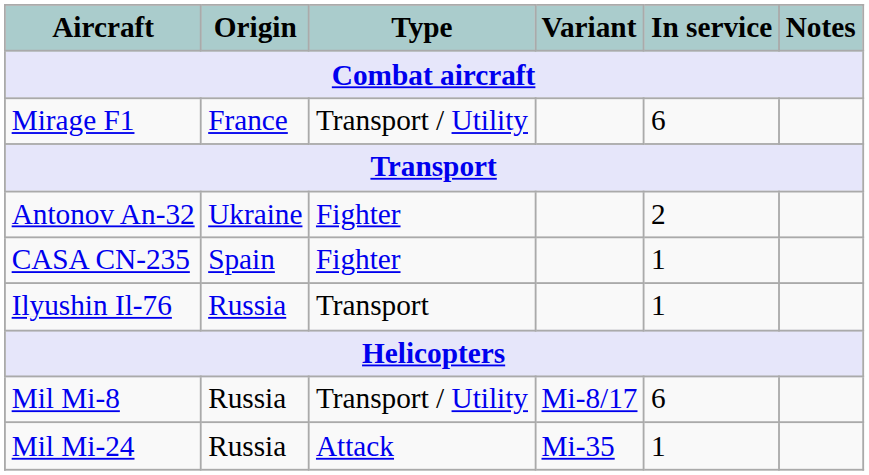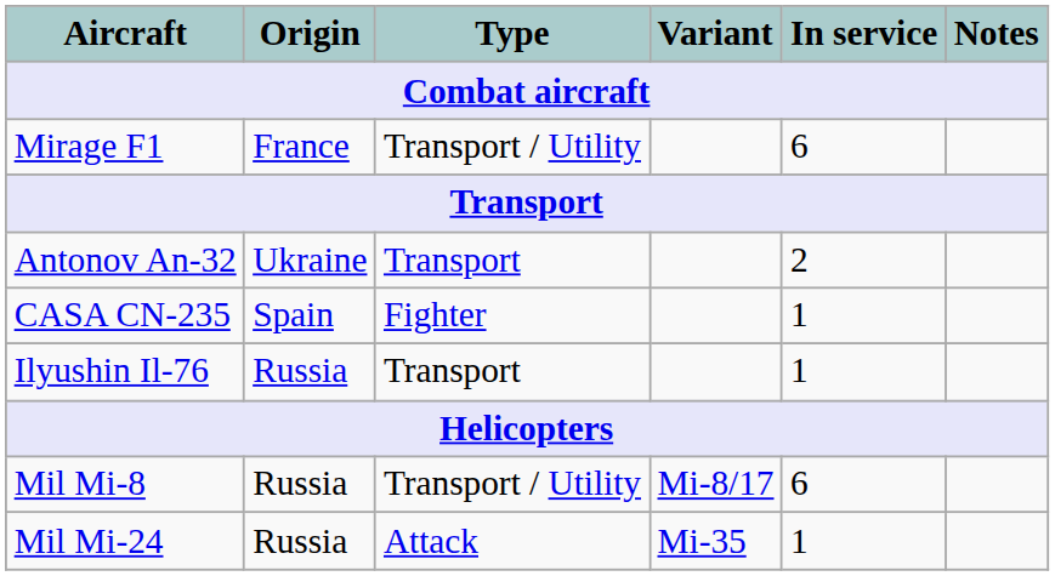Antonov An-32 | Type: Fighter -> Transport
